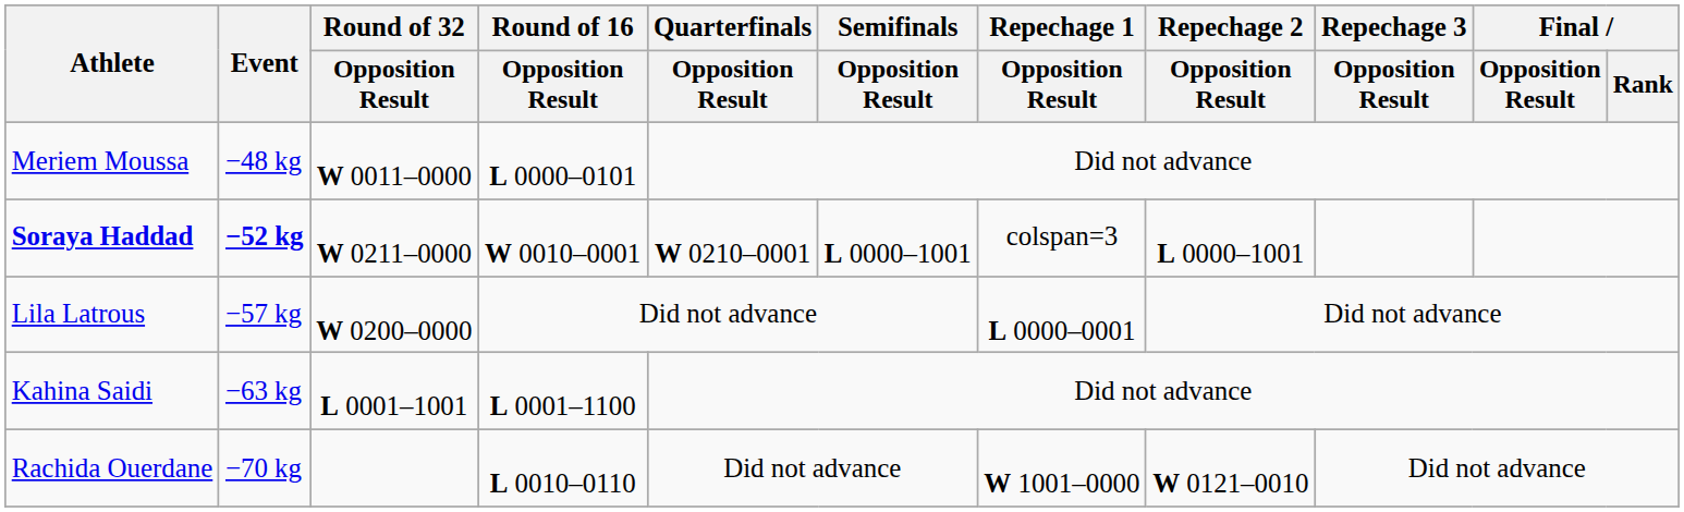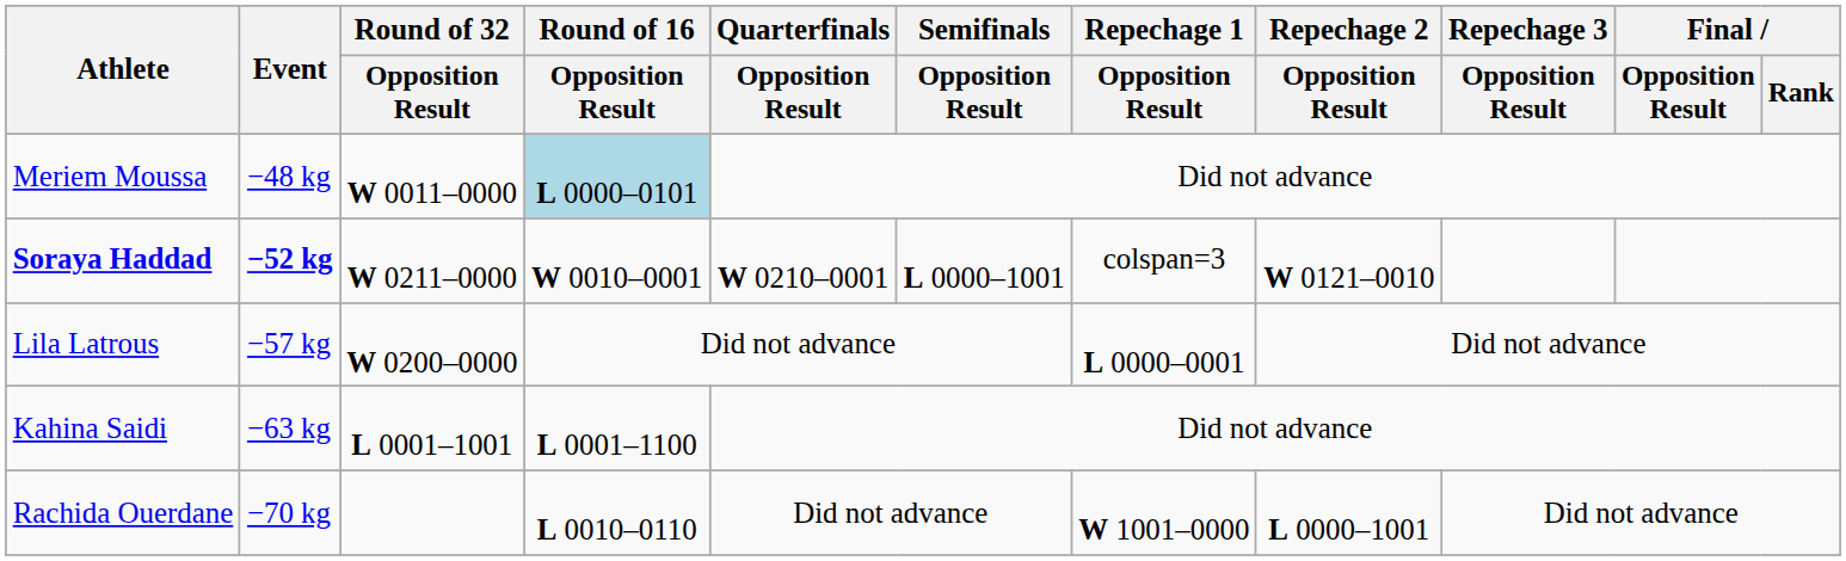Meriem Moussa | Round of 16 / Opposition Result: no background -> lightblue background
Soraya Haddad | Repechage 2 / Opposition Result: L 0000–1001 -> W 0121–0010
Rachida Ouerdane | Repechage 2 / Opposition Result: W 0121–0010 -> L 0000–1001
